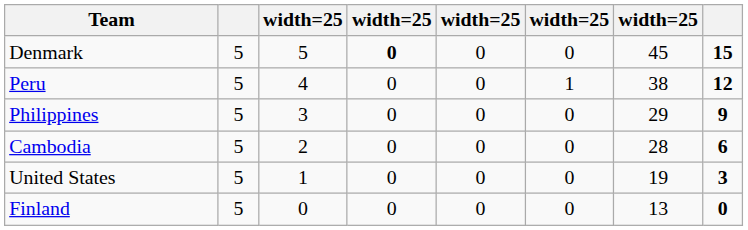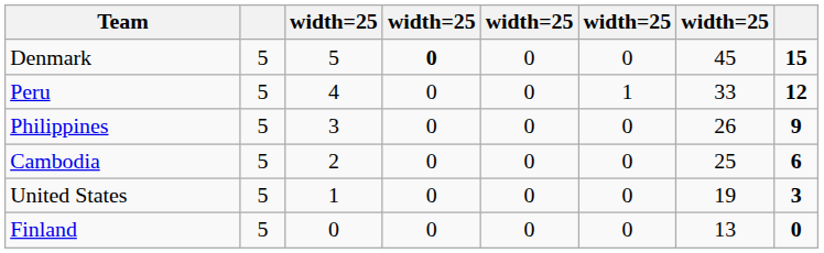Peru | column 7: 38 -> 33
Philippines | column 7: 29 -> 26
Cambodia | column 7: 28 -> 25
